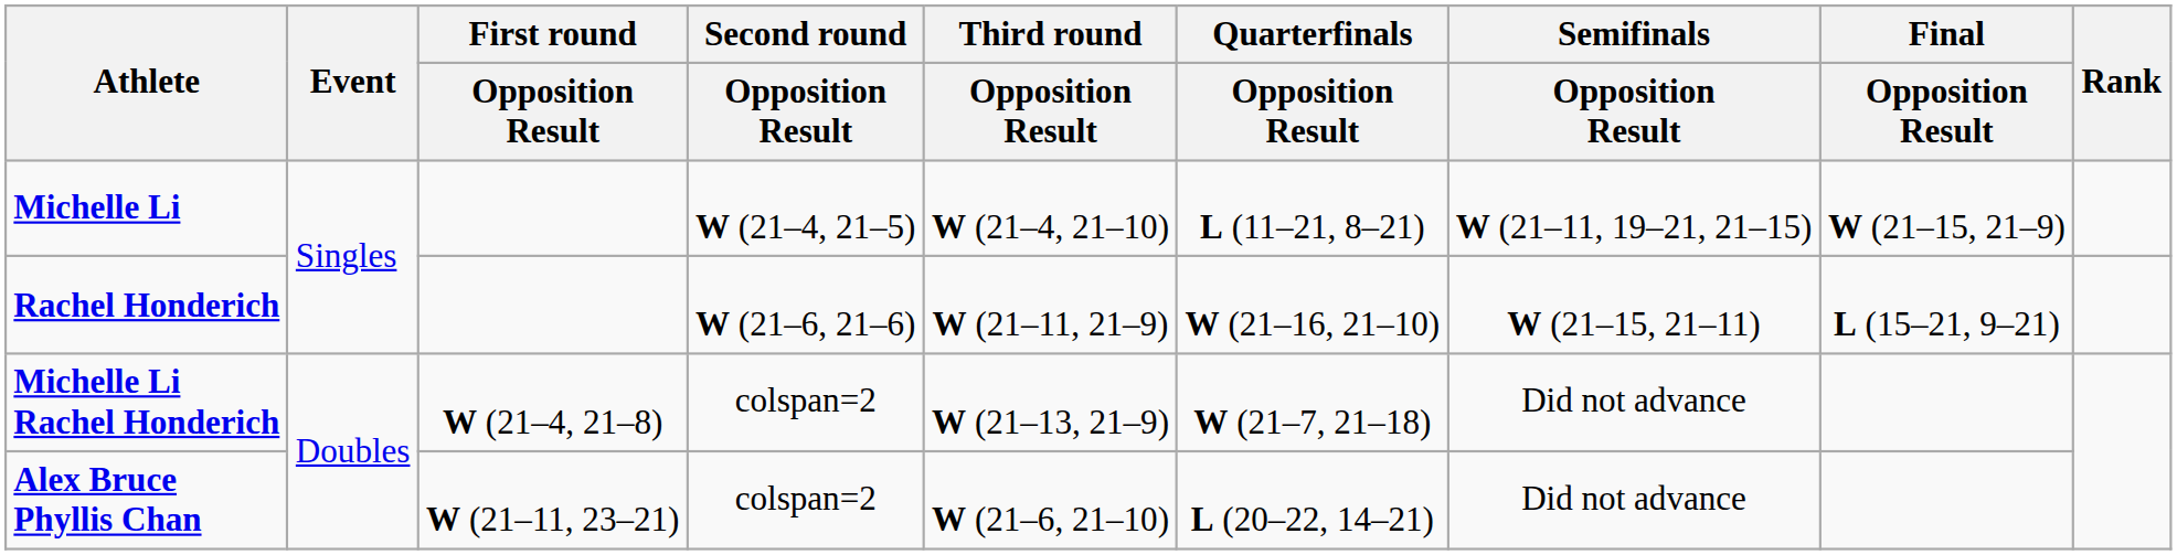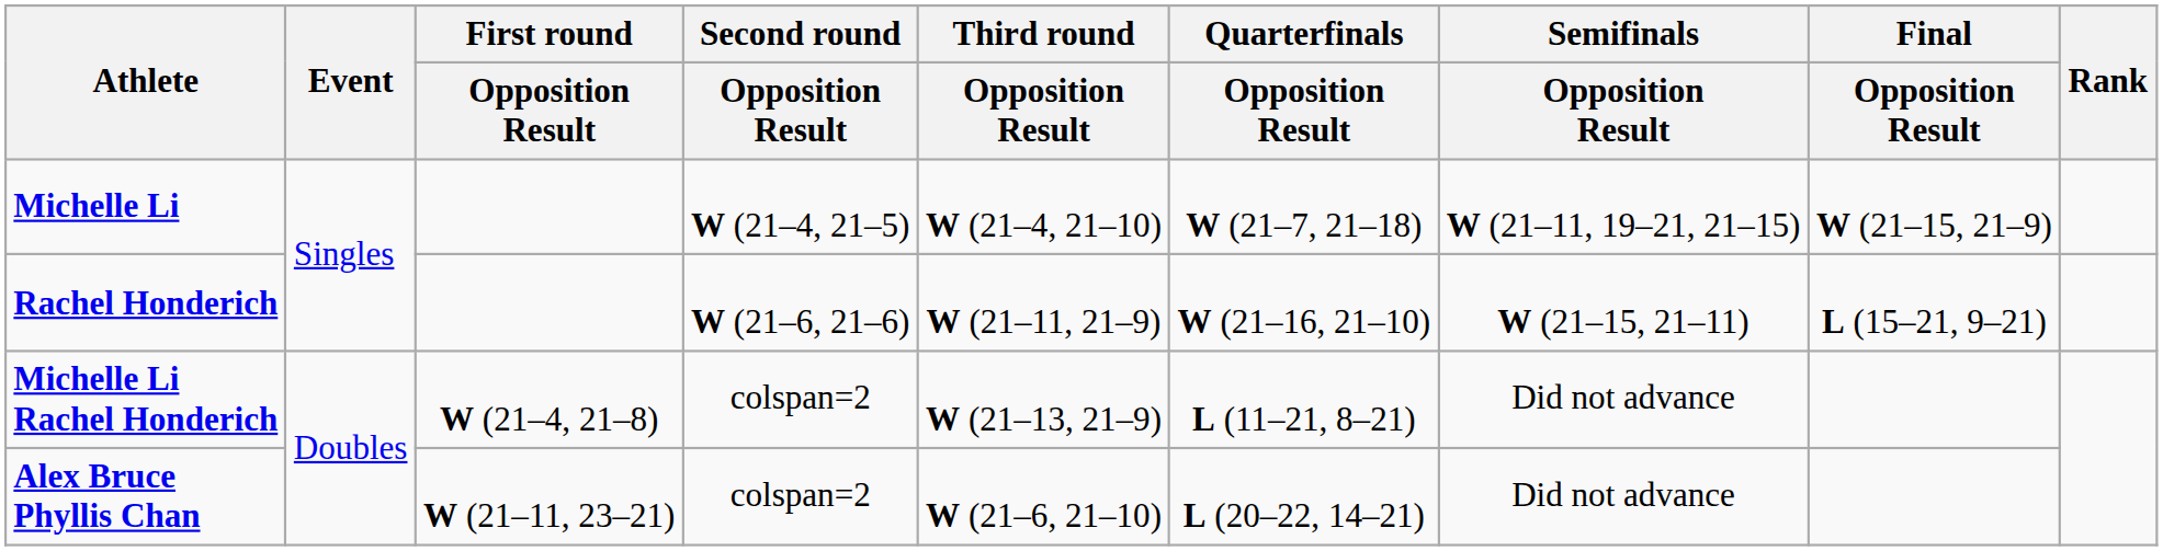Michelle Li | Quarterfinals / Opposition Result: L (11–21, 8–21) -> W (21–7, 21–18)
Michelle Li Rachel Honderich | Quarterfinals / Opposition Result: W (21–7, 21–18) -> L (11–21, 8–21)
